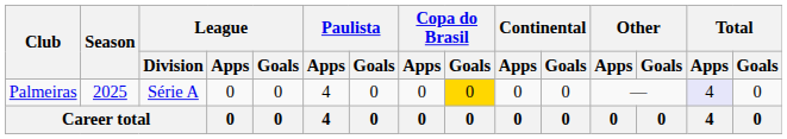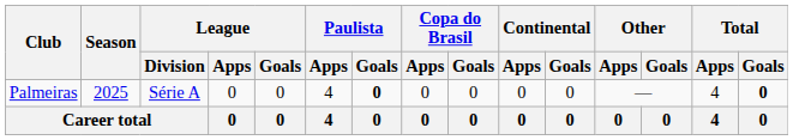Palmeiras | Paulista / Goals: normal -> bold
Palmeiras | Copa do Brasil / Goals: gold background -> no background
Palmeiras | Total / Apps: lavender background -> no background
Palmeiras | Total / Goals: normal -> bold
